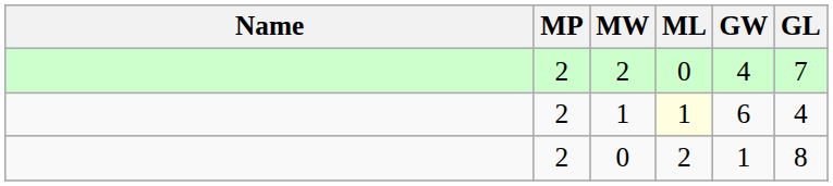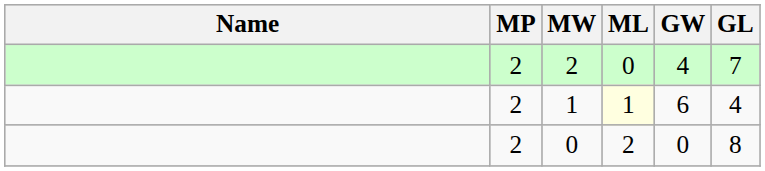row 4 | GW: 1 -> 0
